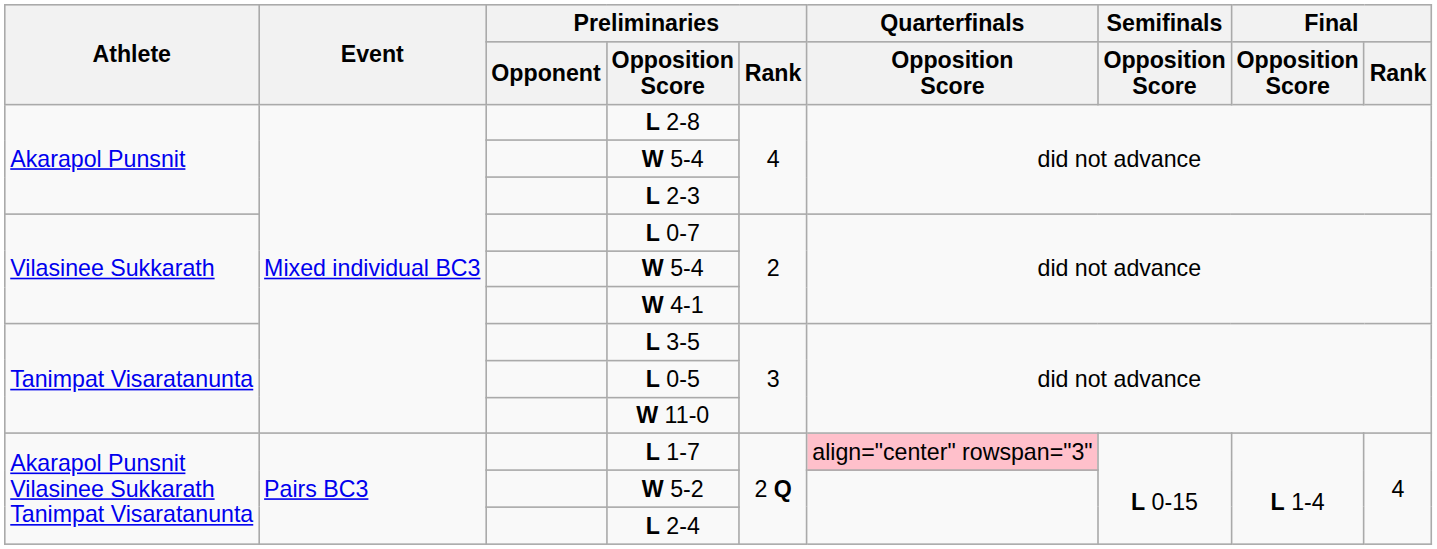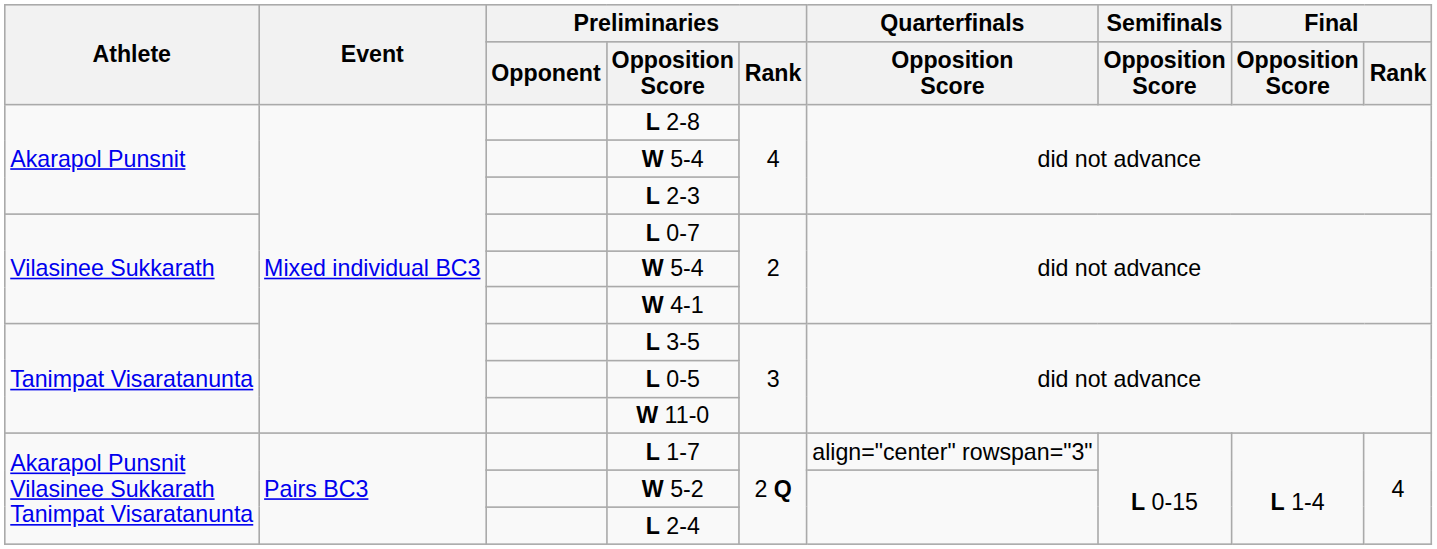L 1-7 | Quarterfinals / Opposition Score: pink background -> no background
